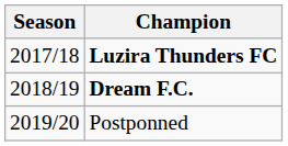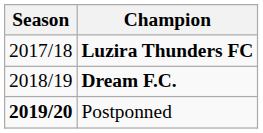Postponned | Season: normal -> bold
